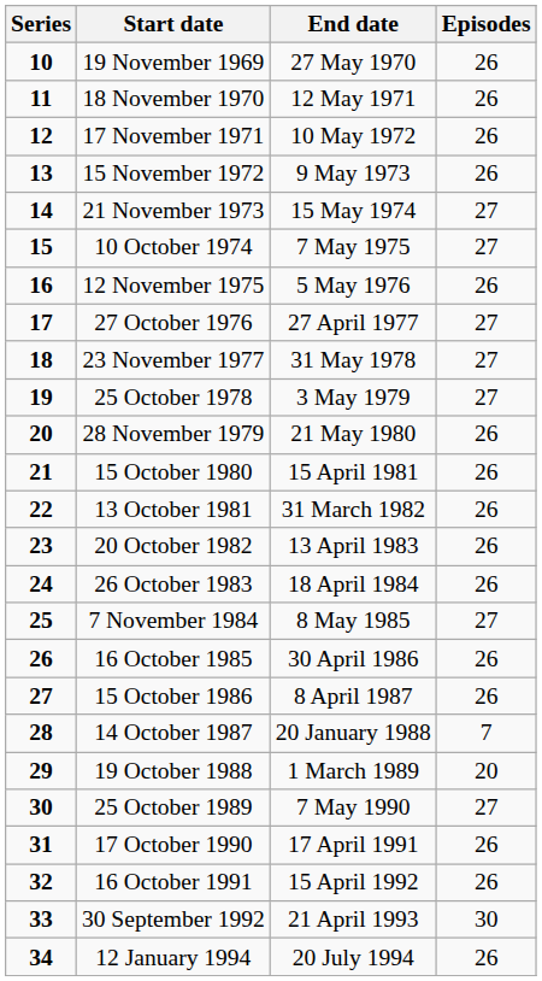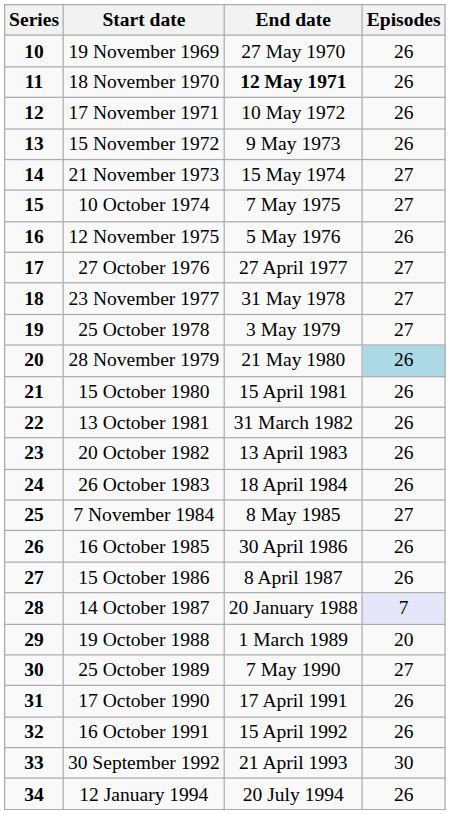18 November 1970 | End date: normal -> bold
28 November 1979 | Episodes: no background -> lightblue background
14 October 1987 | Episodes: no background -> lavender background
